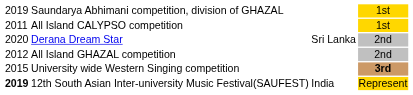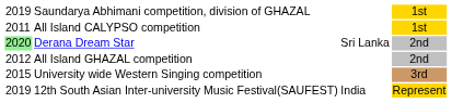Derana Dream Star | column 1: no background -> lightgreen background
University wide Western Singing competition | column 4: bold -> normal
12th South Asian Inter-university Music Festival(SAUFEST) | column 1: bold -> normal
